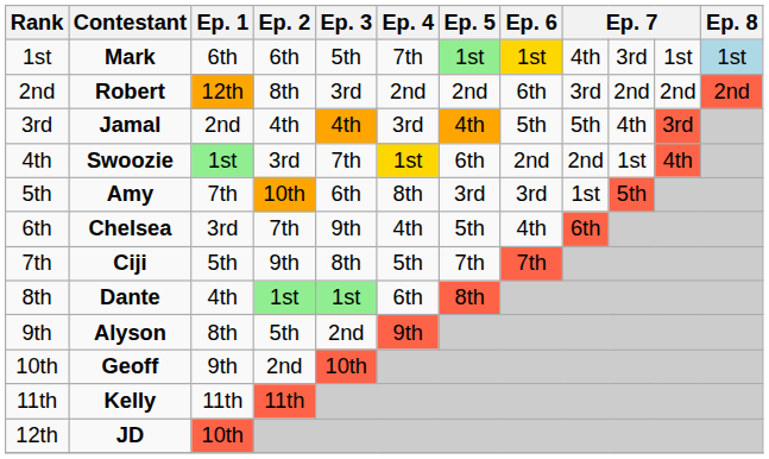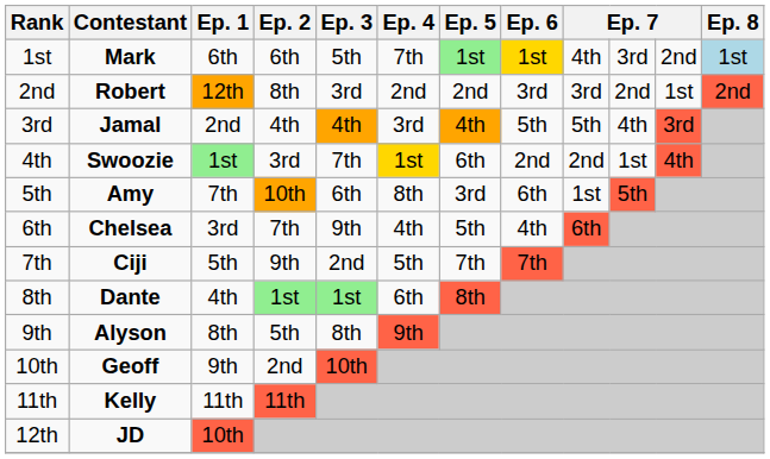row 2 | column 11: 1st -> 2nd
row 3 | Ep. 6: 6th -> 3rd
row 3 | column 11: 2nd -> 1st
row 6 | Ep. 6: 3rd -> 6th
row 8 | Ep. 3: 8th -> 2nd
row 10 | Ep. 3: 2nd -> 8th
